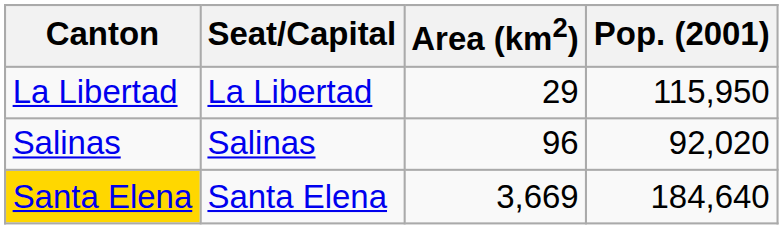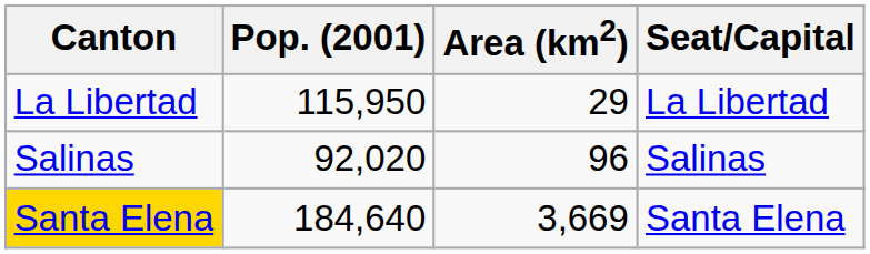columns swapped: Pop. (2001) <-> Seat/Capital
